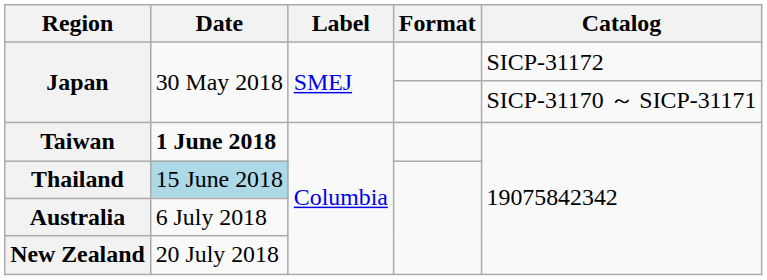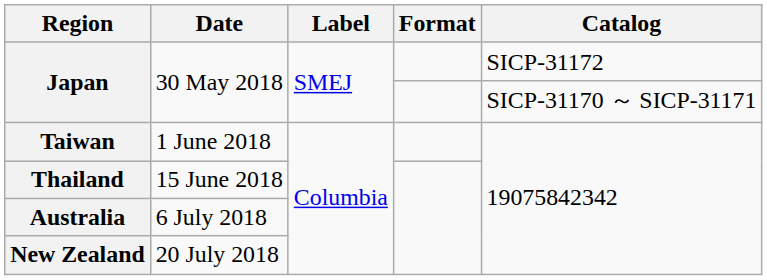Taiwan | Date: bold -> normal
Thailand | Date: lightblue background -> no background
